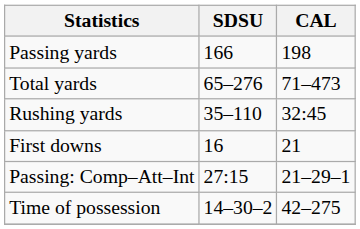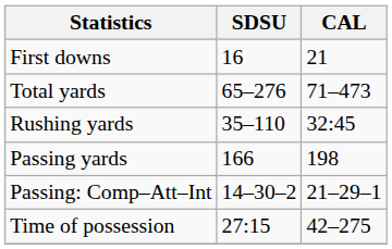rows swapped: First downs <-> Passing yards
Passing: Comp–Att–Int | SDSU: 27:15 -> 14–30–2
Time of possession | SDSU: 14–30–2 -> 27:15
